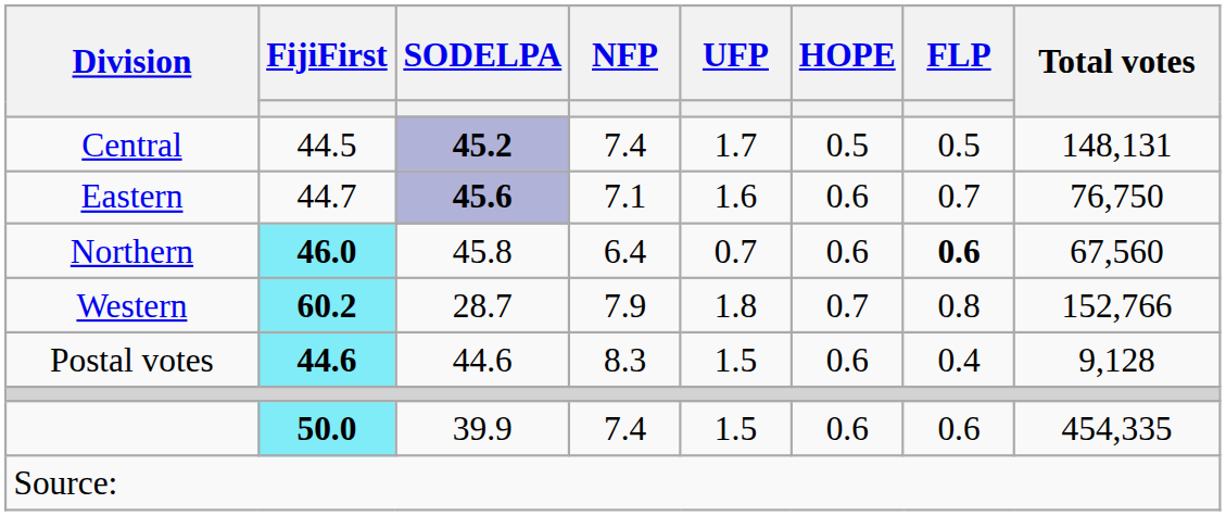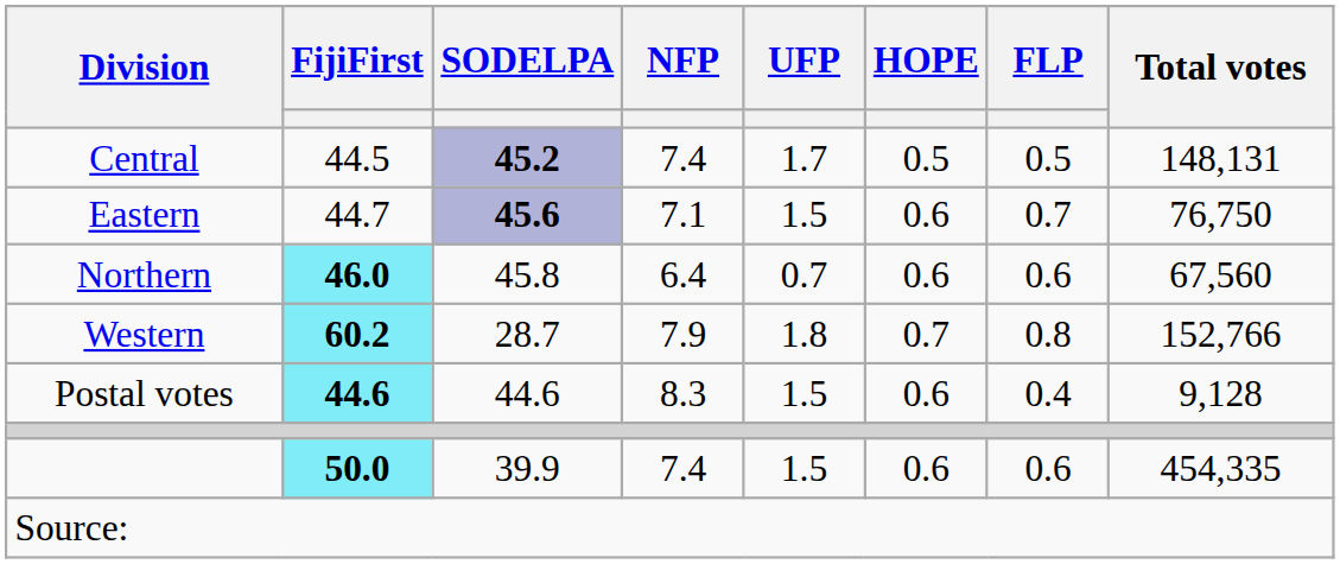44.7 | UFP: 1.6 -> 1.5
46.0 | FLP: bold -> normal
